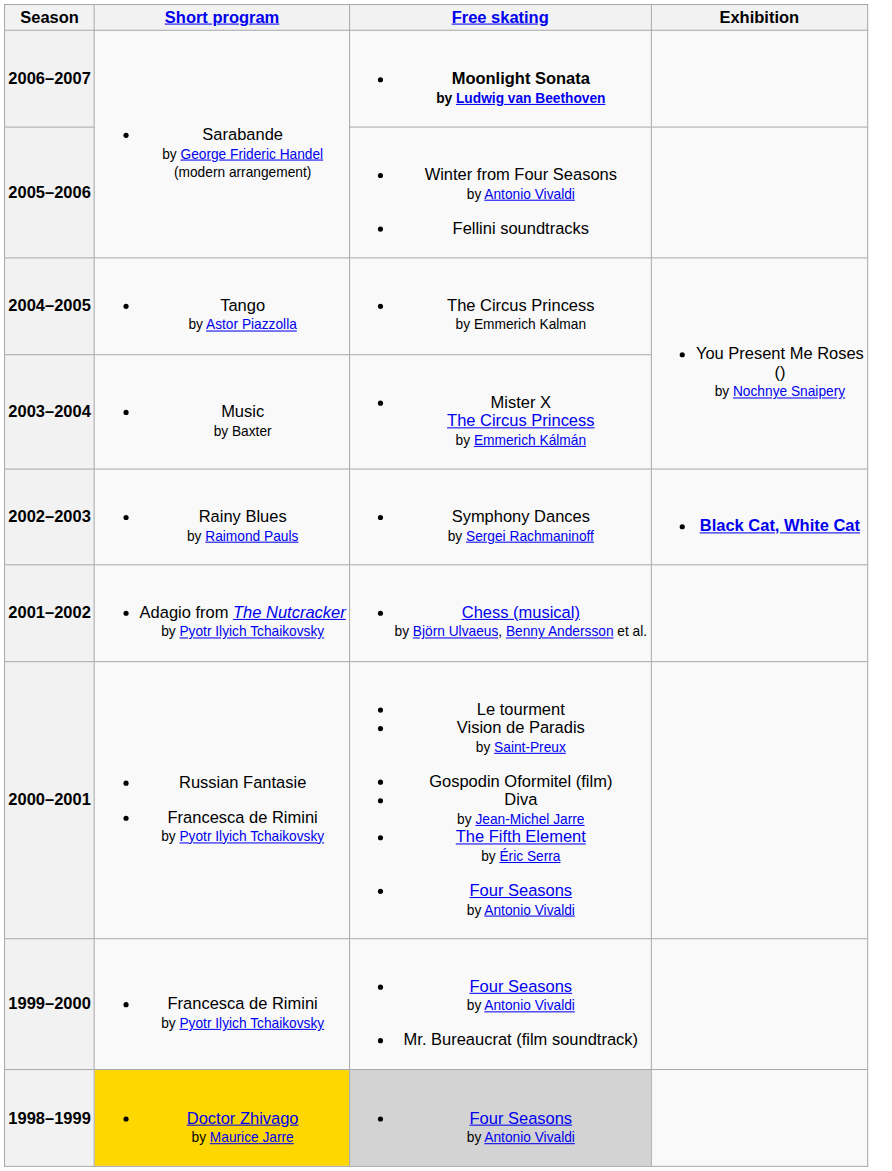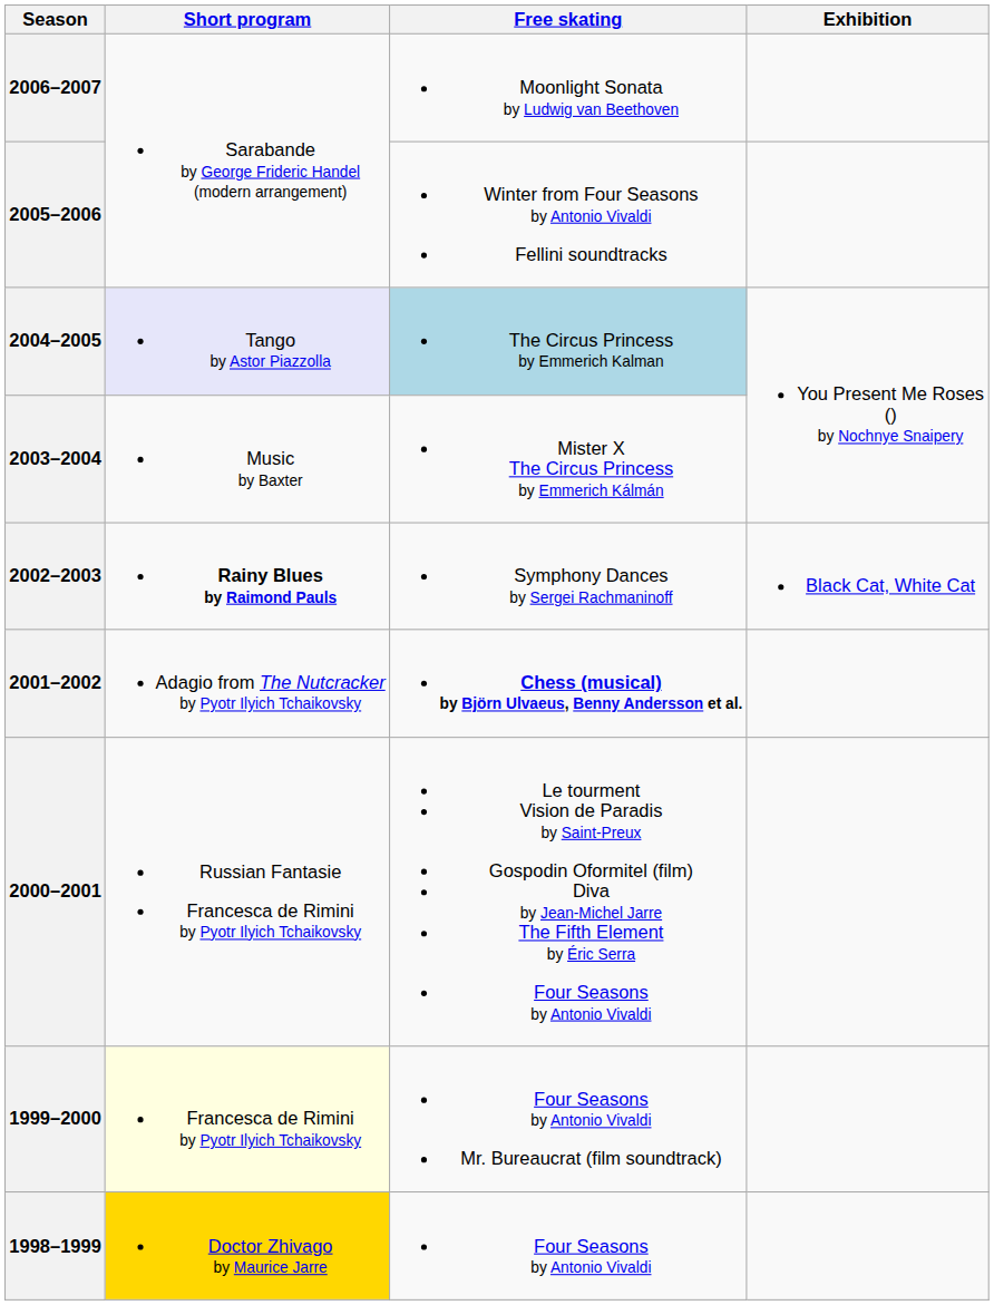2006–2007 | Free skating: bold -> normal
2004–2005 | Short program: no background -> lavender background
2004–2005 | Free skating: no background -> lightblue background
2002–2003 | Short program: normal -> bold
2002–2003 | Exhibition: bold -> normal
2001–2002 | Free skating: normal -> bold
1999–2000 | Short program: no background -> lightyellow background
1998–1999 | Free skating: lightgrey background -> no background
